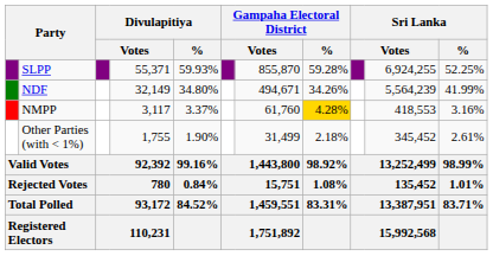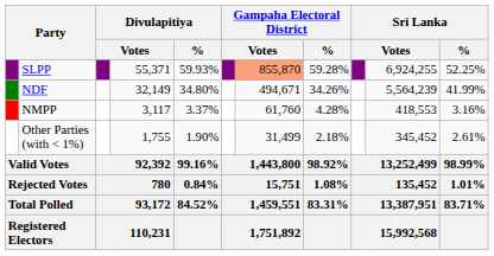SLPP | column 7: no background -> lightsalmon background
NMPP | Gampaha Electoral District / %: gold background -> no background
